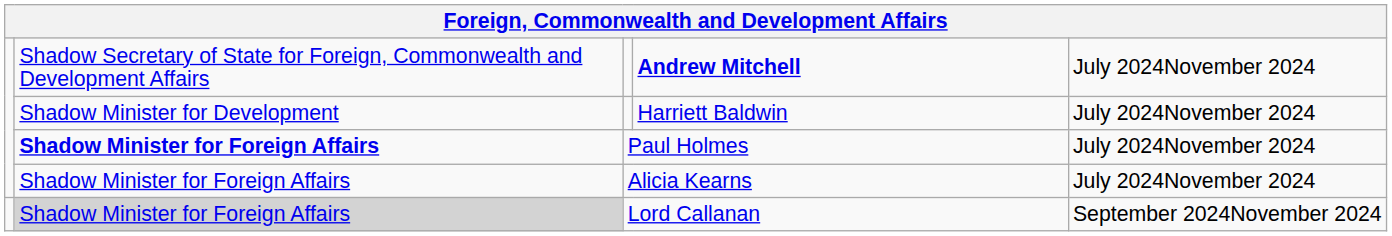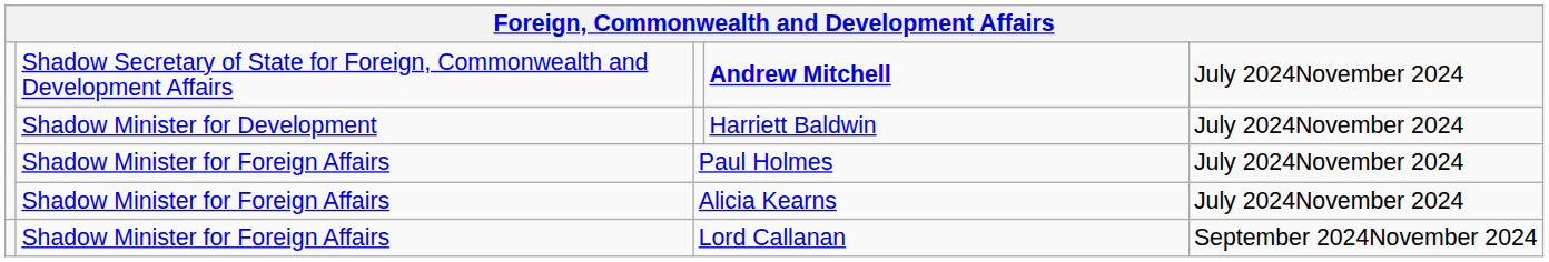Paul Holmes | column 2: bold -> normal
Lord Callanan | column 2: lightgrey background -> no background
